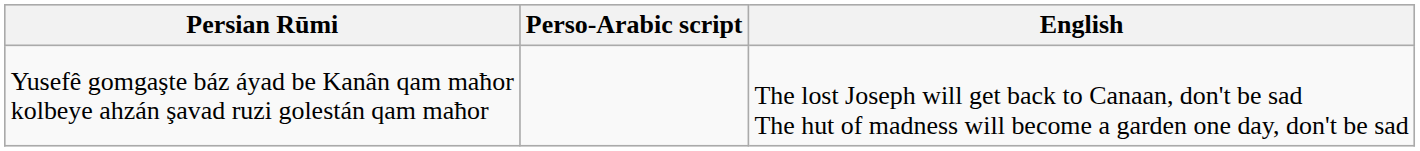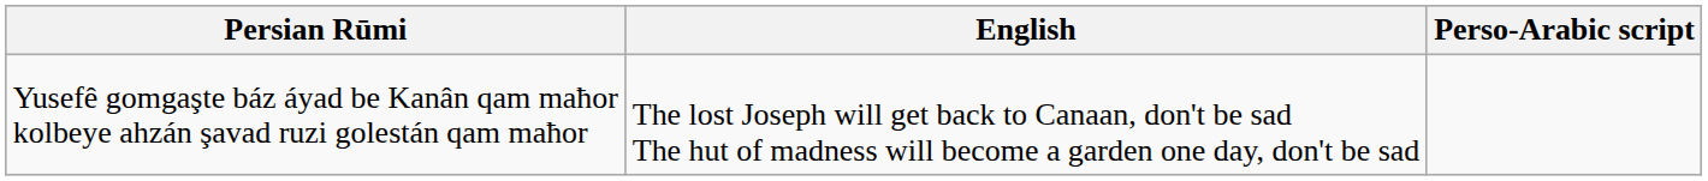columns swapped: Perso-Arabic script <-> English
